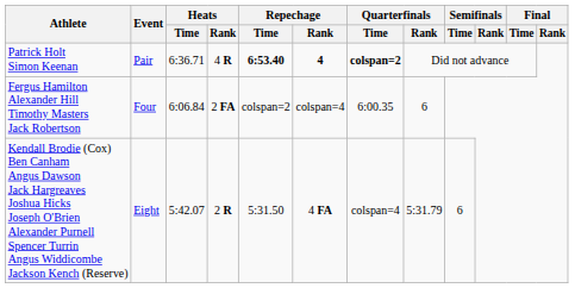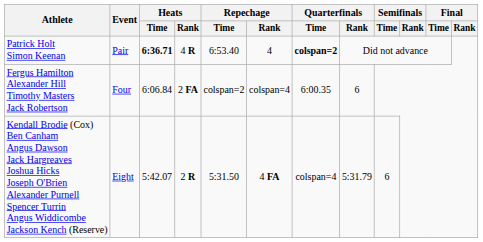Patrick Holt Simon Keenan | Heats / Time: normal -> bold
Patrick Holt Simon Keenan | Repechage / Time: bold -> normal
Patrick Holt Simon Keenan | Repechage / Rank: bold -> normal
